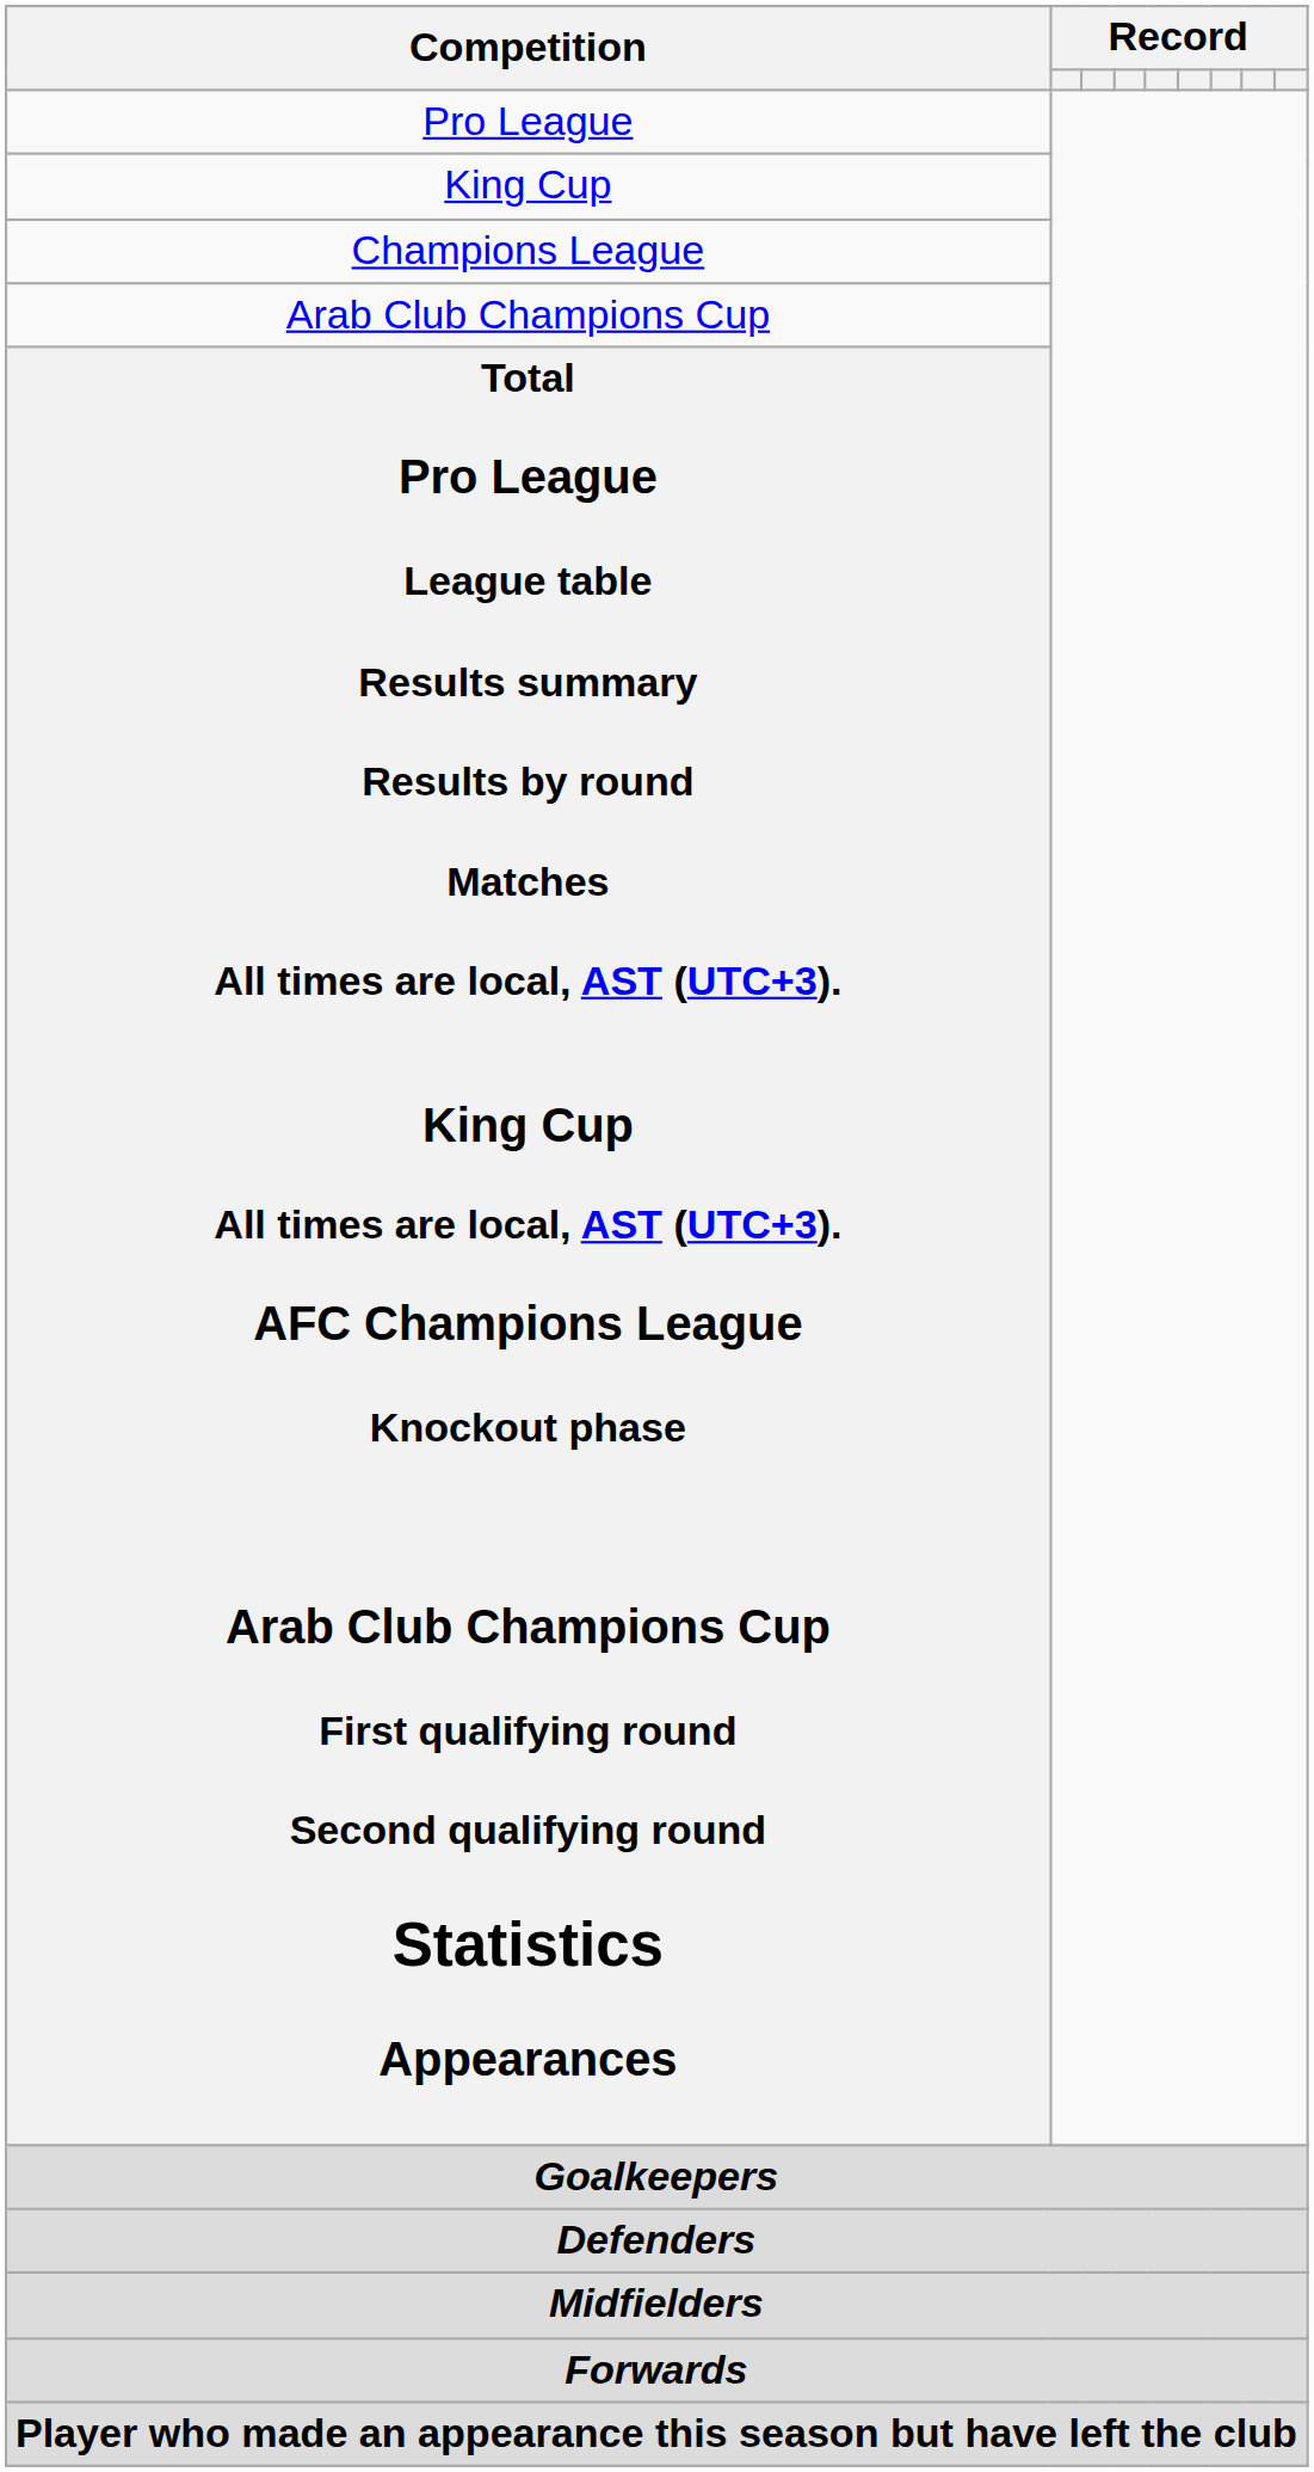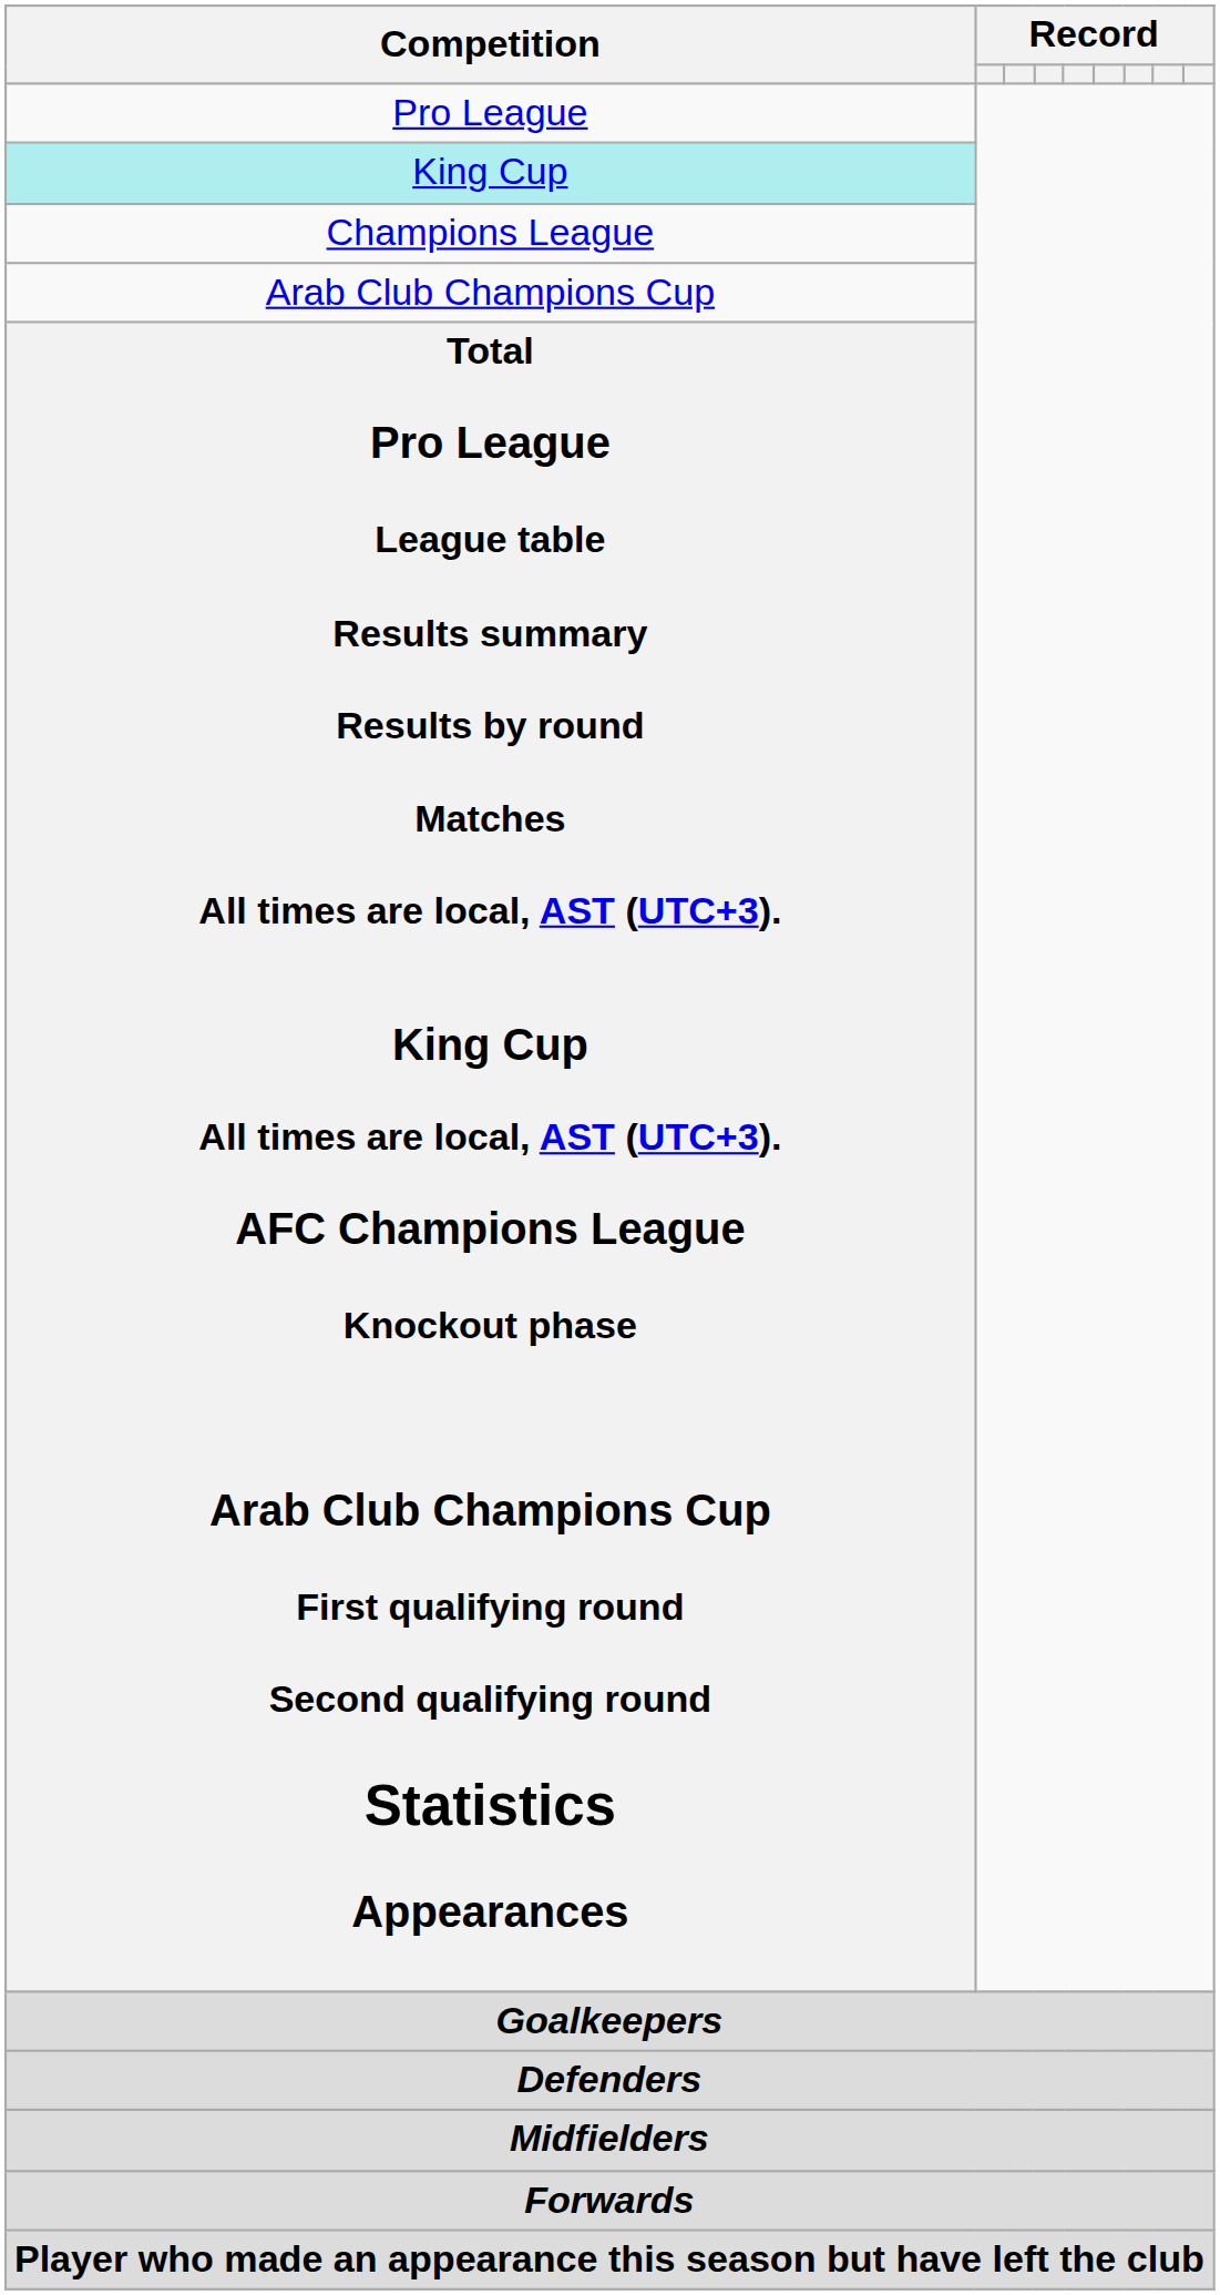King Cup | Competition: no background -> paleturquoise background
